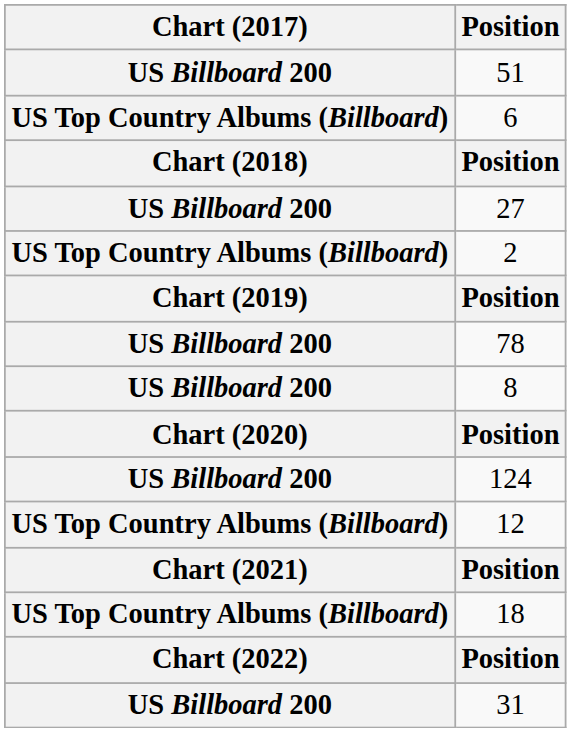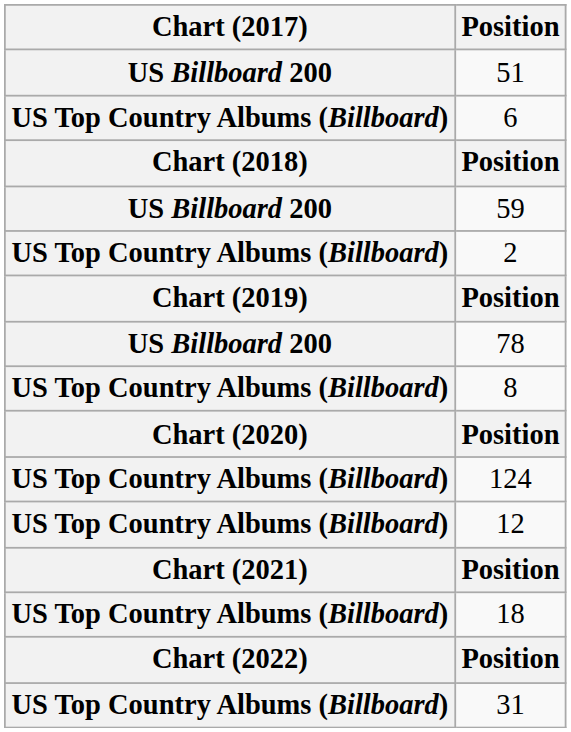row 5 | Position: 27 -> 59
row 9 | Chart (2017): US Billboard 200 -> US Top Country Albums (Billboard)
row 11 | Chart (2017): US Billboard 200 -> US Top Country Albums (Billboard)
row 16 | Chart (2017): US Billboard 200 -> US Top Country Albums (Billboard)
